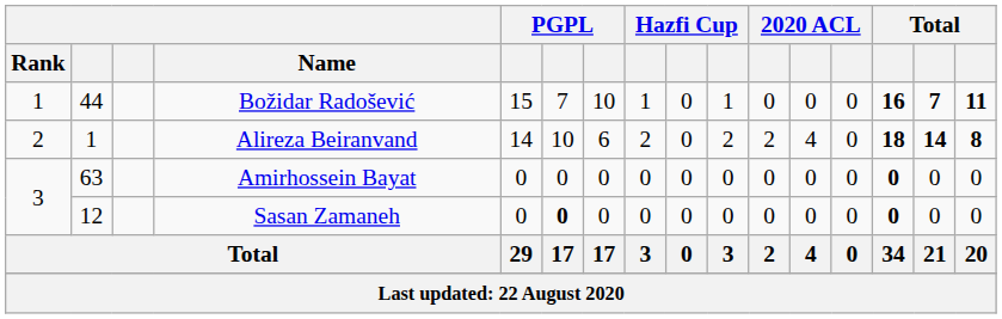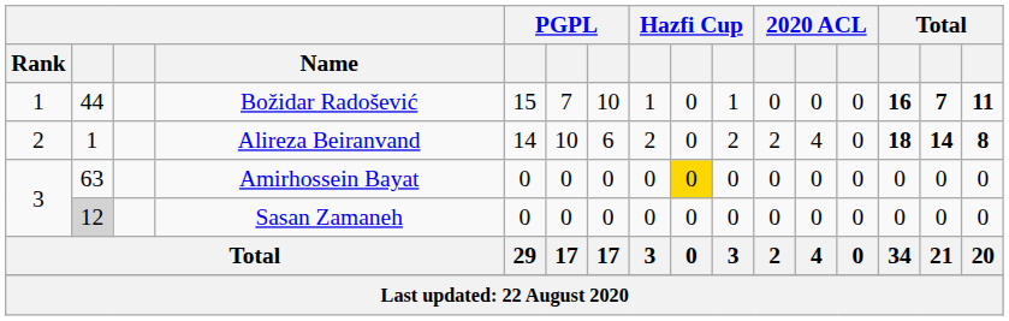Amirhossein Bayat | column 9: no background -> gold background
Amirhossein Bayat | column 14: bold -> normal
Sasan Zamaneh | column 2: no background -> lightgrey background
Sasan Zamaneh | column 6: bold -> normal
Sasan Zamaneh | column 14: bold -> normal
